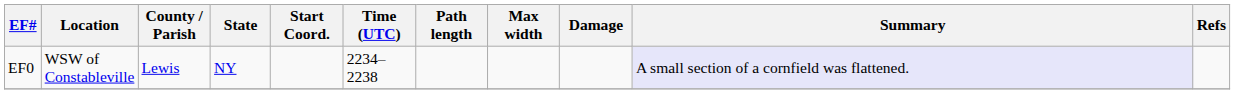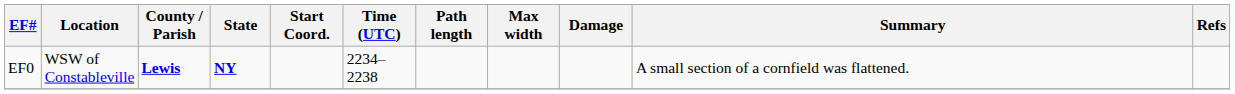EF0 | County / Parish: normal -> bold
EF0 | State: normal -> bold
EF0 | Summary: lavender background -> no background
